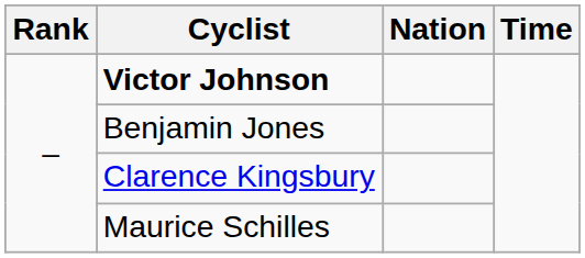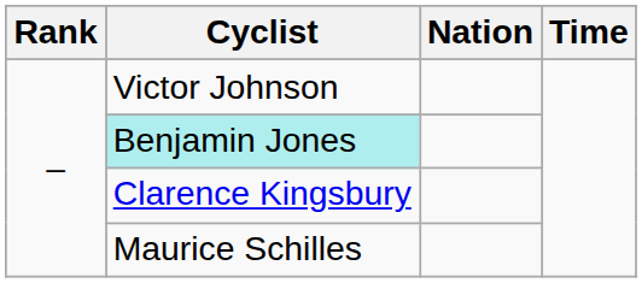Victor Johnson | Cyclist: bold -> normal
Benjamin Jones | Cyclist: no background -> paleturquoise background
